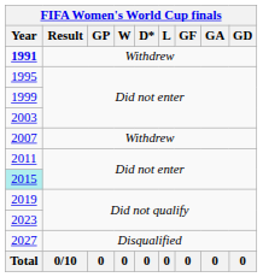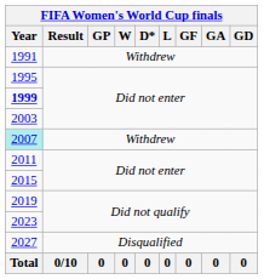1991 | Year: bold -> normal
1999 | Year: normal -> bold
2007 | Year: no background -> paleturquoise background
2015 | Year: paleturquoise background -> no background
